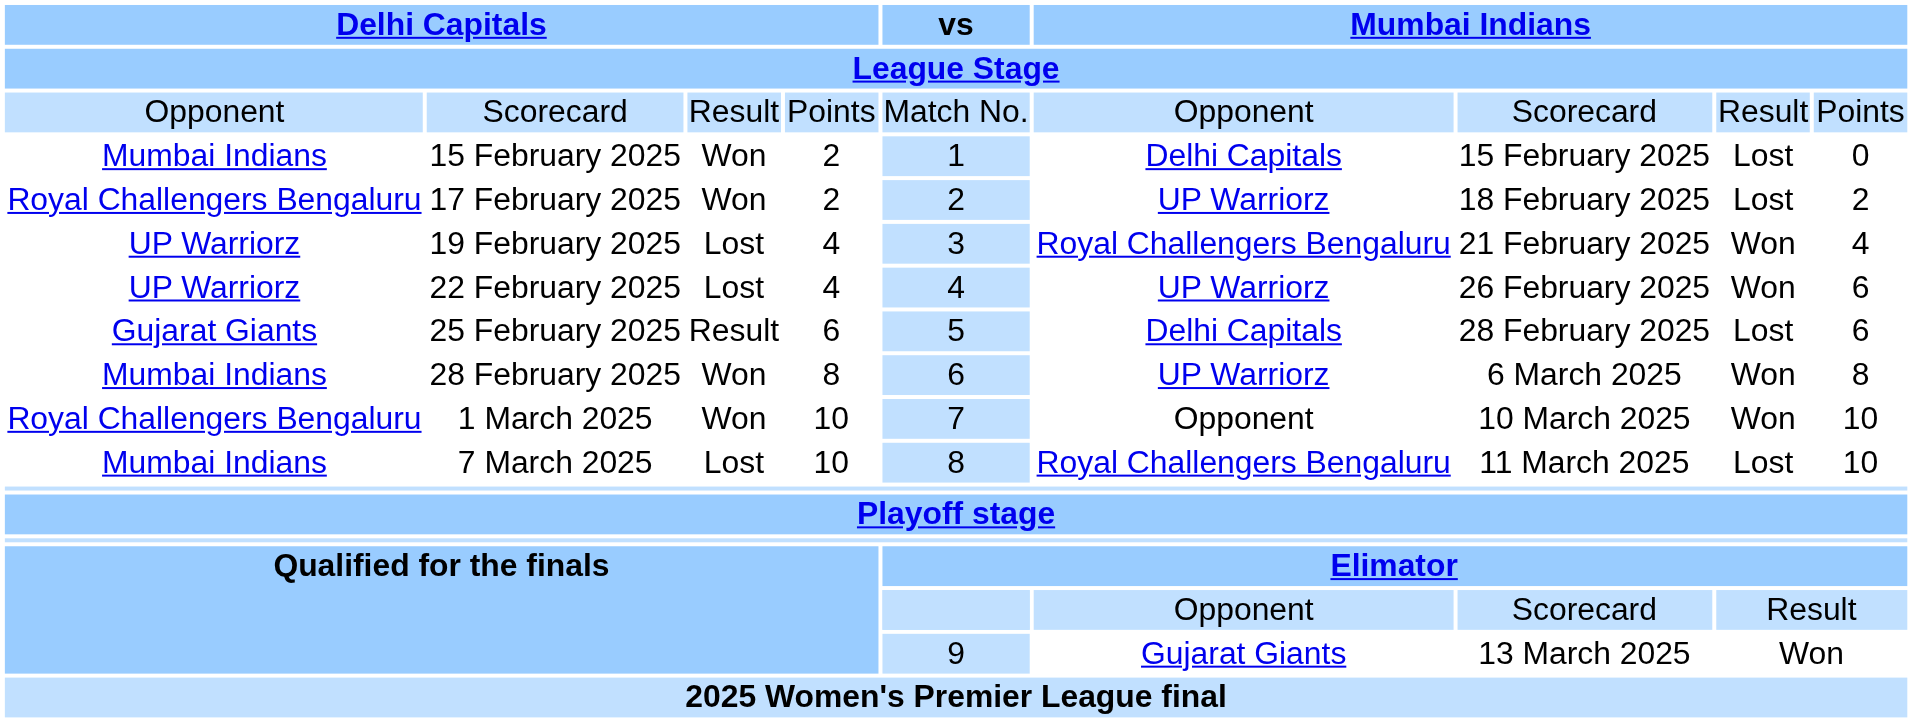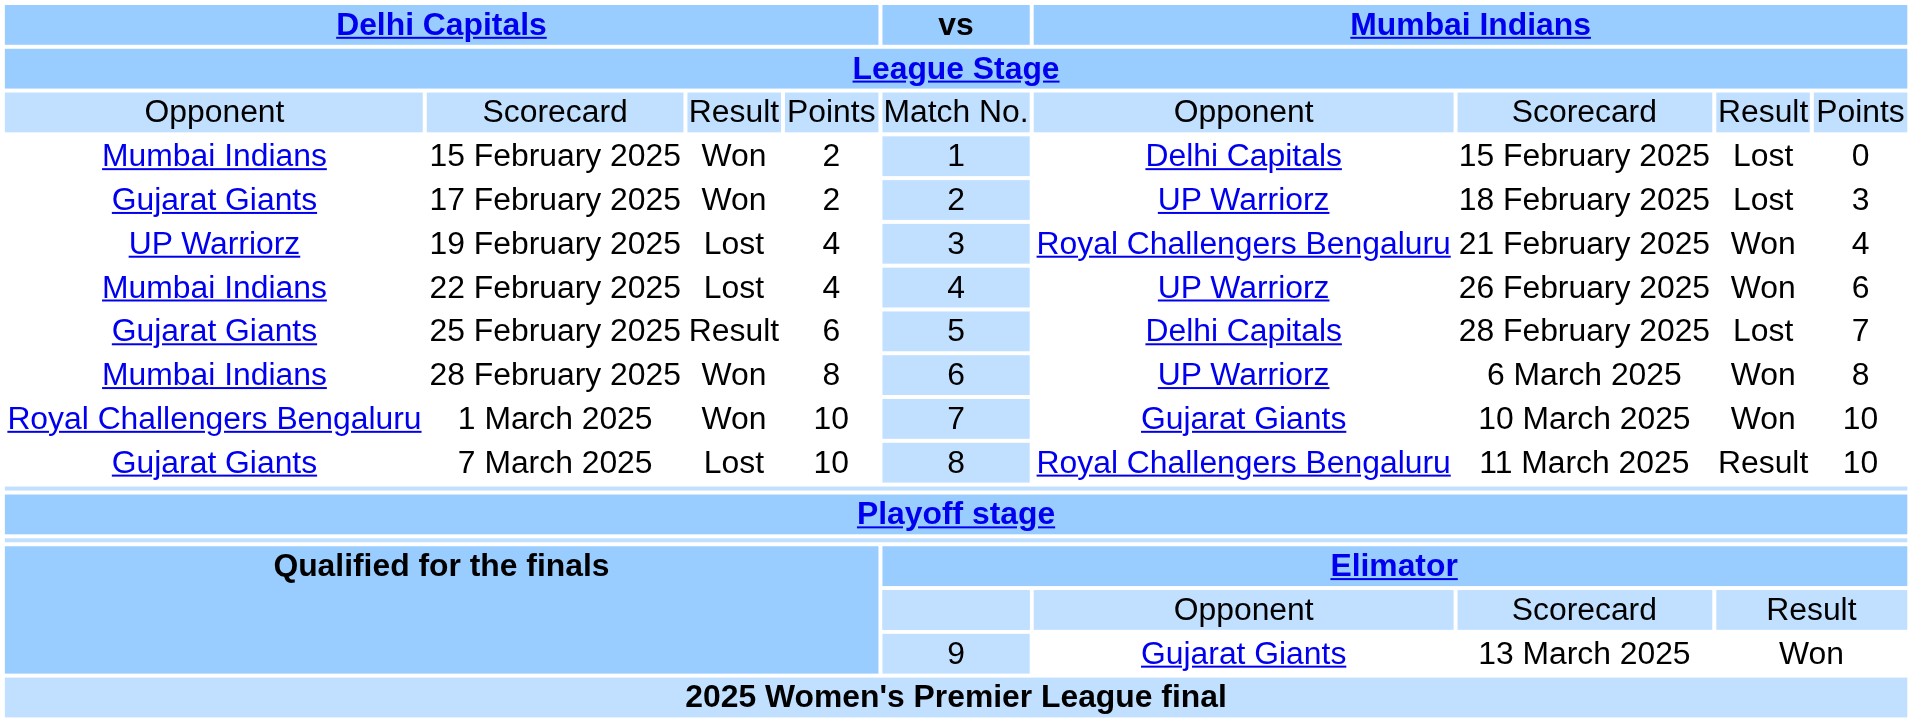17 February 2025 | column 1: Royal Challengers Bengaluru -> Gujarat Giants
17 February 2025 | column 9: 2 -> 3
22 February 2025 | column 1: UP Warriorz -> Mumbai Indians
25 February 2025 | column 9: 6 -> 7
1 March 2025 | column 6: Opponent -> Gujarat Giants
7 March 2025 | column 1: Mumbai Indians -> Gujarat Giants
7 March 2025 | column 8: Lost -> Result
